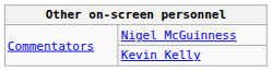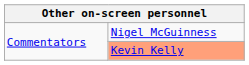Kevin Kelly | column 2: no background -> lightsalmon background
